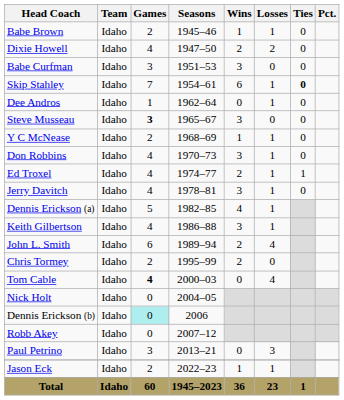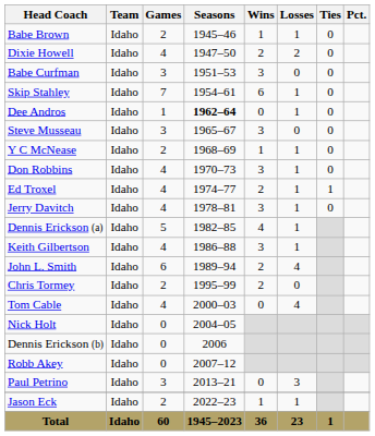Skip Stahley | Ties: bold -> normal
Dee Andros | Seasons: normal -> bold
Steve Musseau | Games: bold -> normal
Tom Cable | Games: bold -> normal
Dennis Erickson (b) | Games: paleturquoise background -> no background
